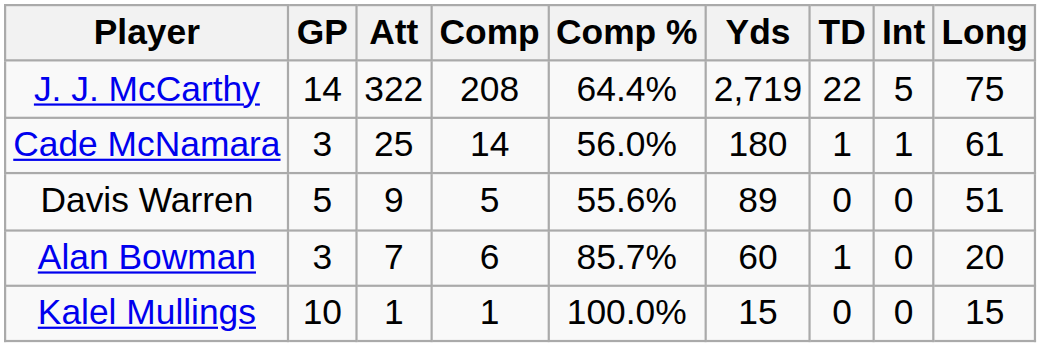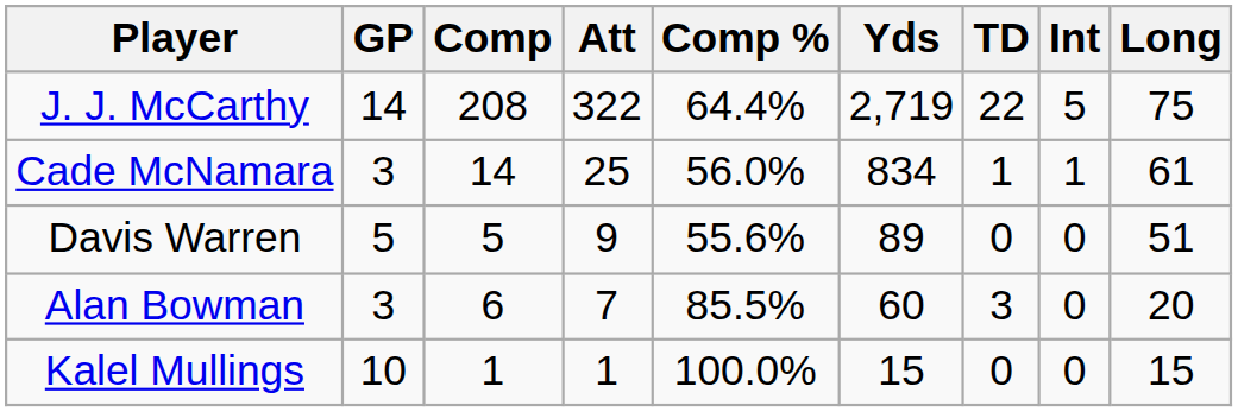columns swapped: Att <-> Comp
Cade McNamara | Yds: 180 -> 834
Alan Bowman | Comp %: 85.7% -> 85.5%
Alan Bowman | TD: 1 -> 3
